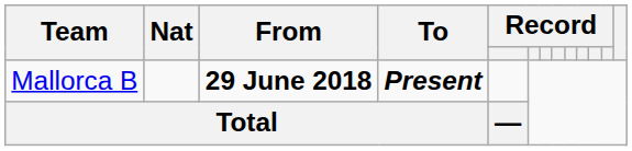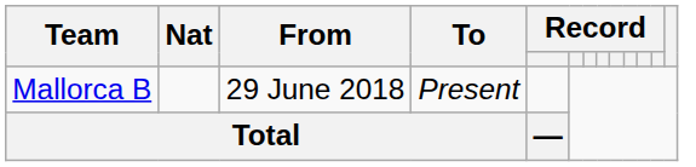Mallorca B | From: bold -> normal
Mallorca B | To: bold -> normal
